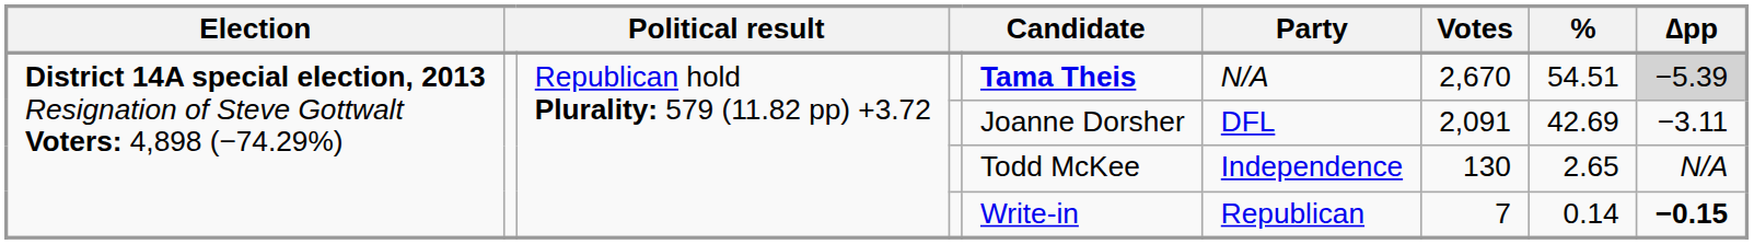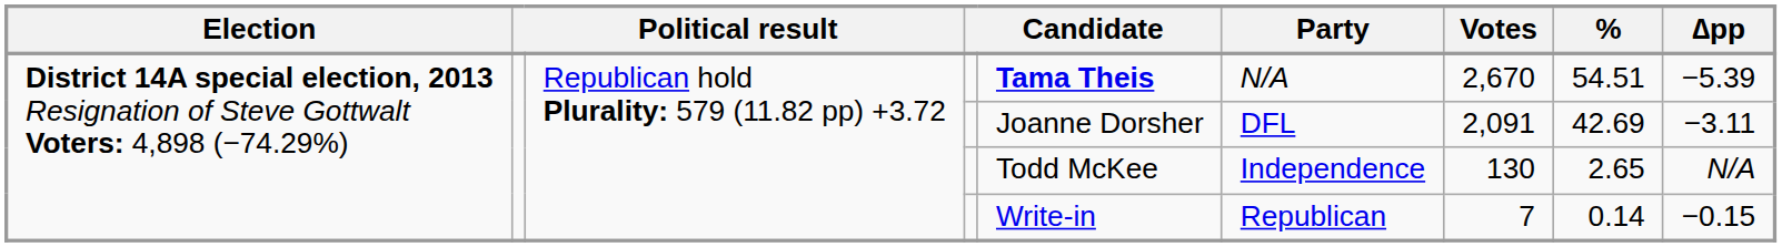row 2 | ∆pp: lightgrey background -> no background
row 5 | ∆pp: bold -> normal
